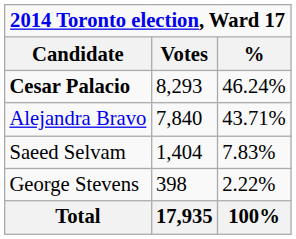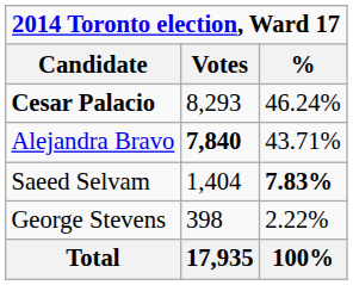Alejandra Bravo | Votes: normal -> bold
Saeed Selvam | %: normal -> bold
